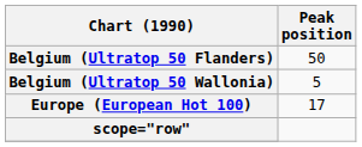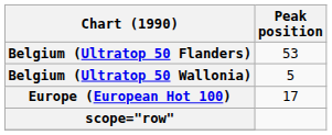Belgium (Ultratop 50 Flanders) | Peak position: 50 -> 53
